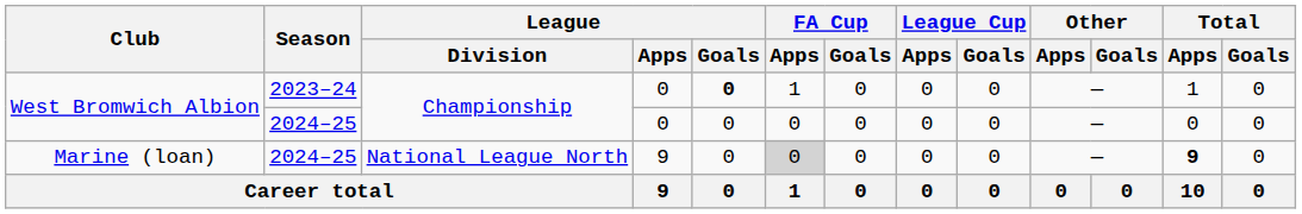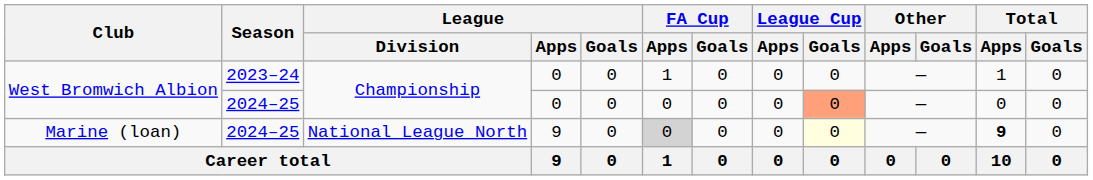West Bromwich Albion / 2023–24 | League / Goals: bold -> normal
West Bromwich Albion / 2024–25 | League Cup / Goals: no background -> lightsalmon background
Marine (loan) | League Cup / Goals: no background -> lightyellow background
